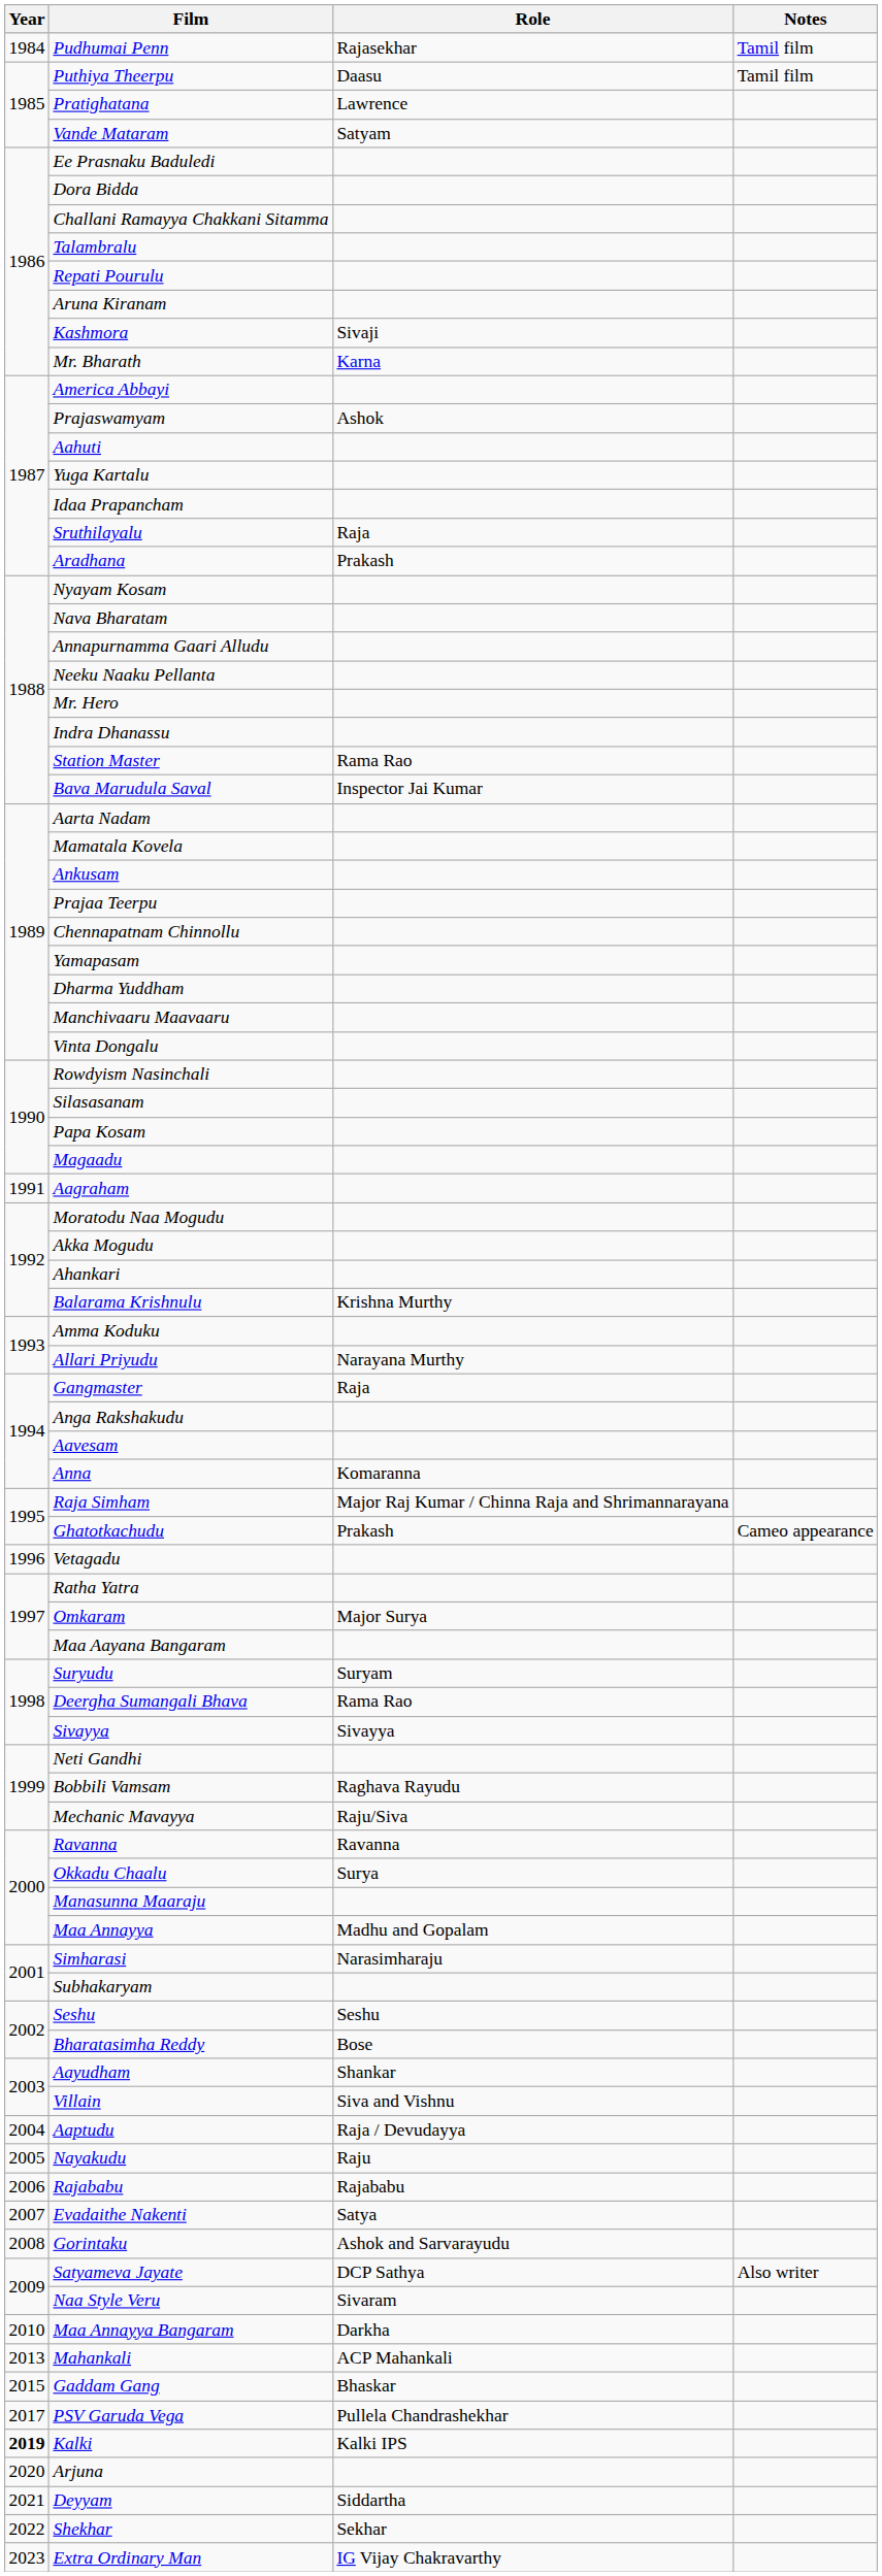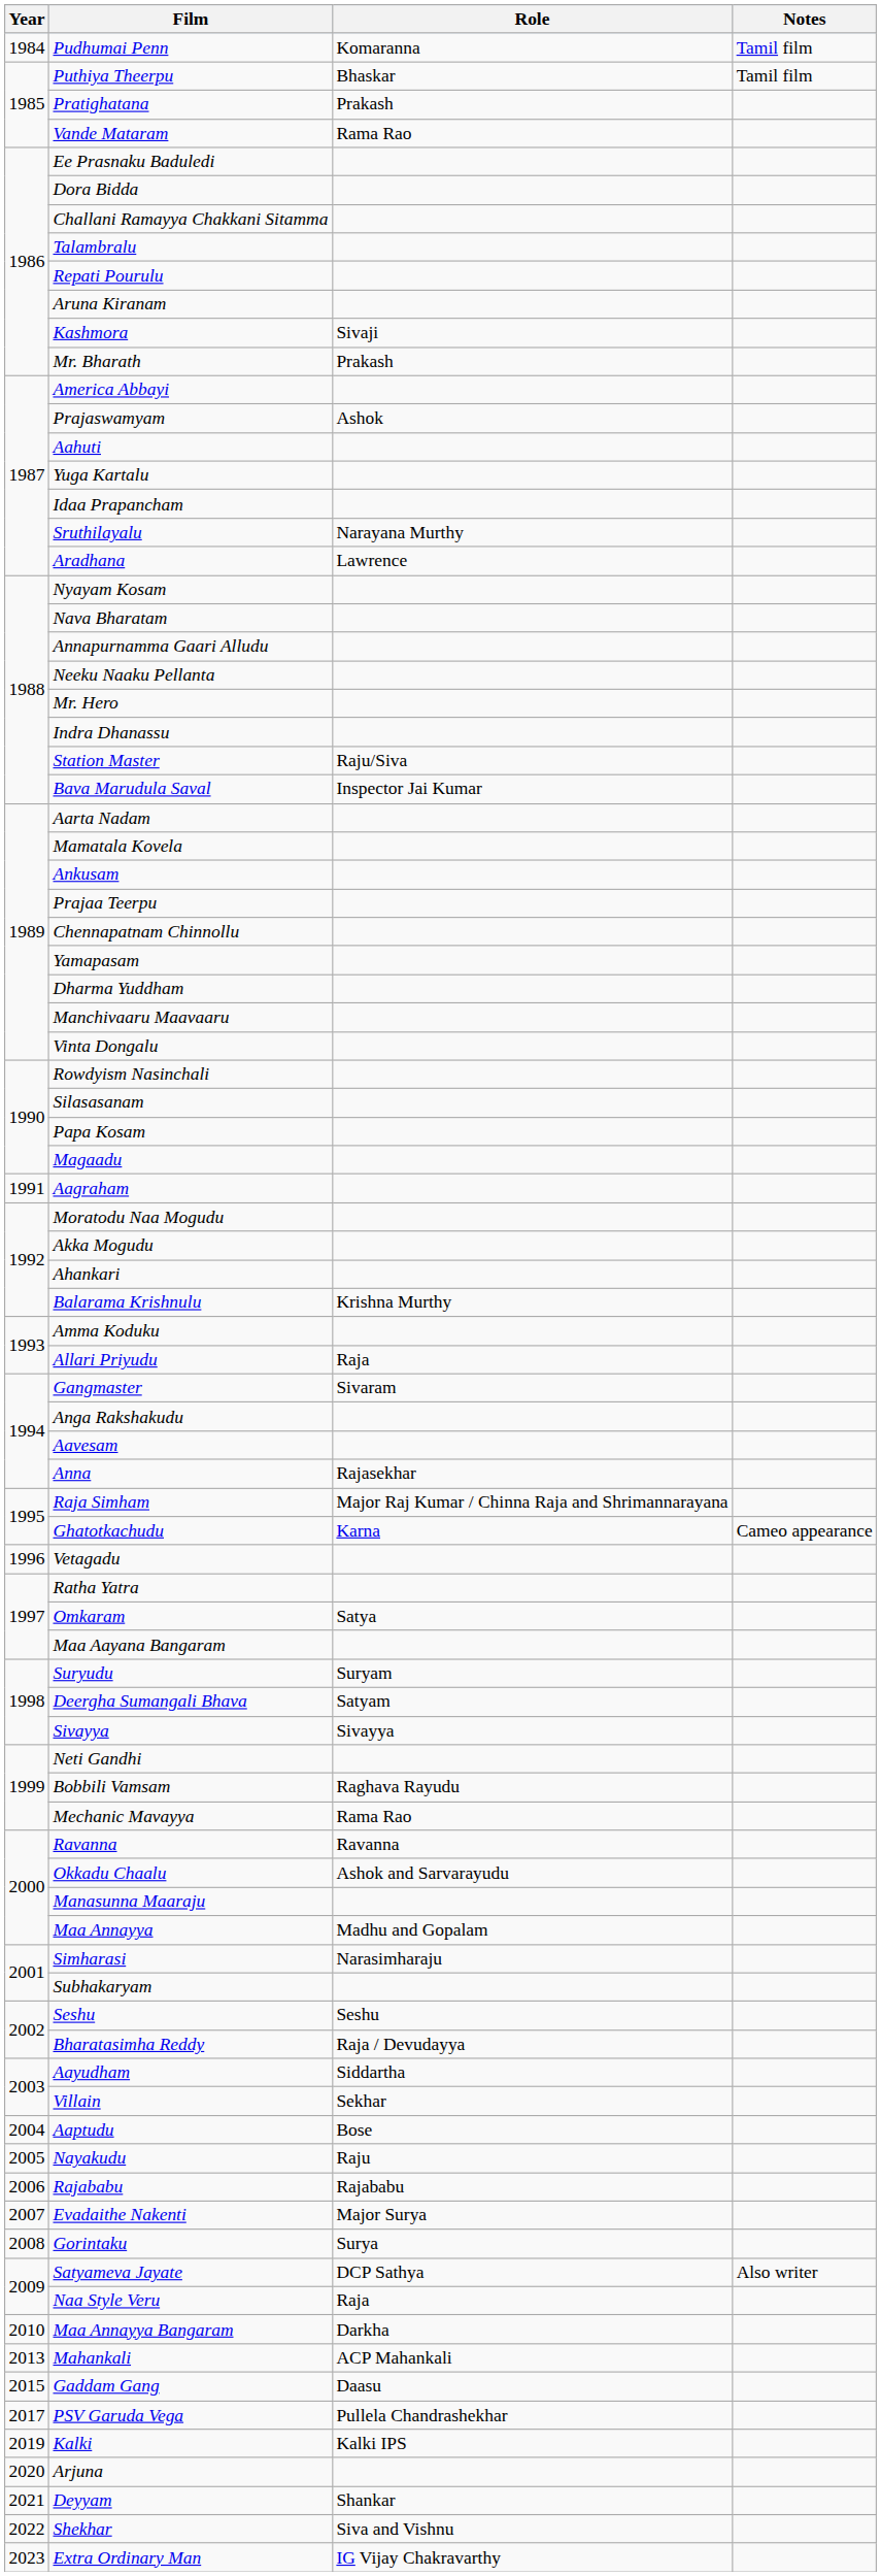Pudhumai Penn | Role: Rajasekhar -> Komaranna
Puthiya Theerpu | Role: Daasu -> Bhaskar
Pratighatana | Role: Lawrence -> Prakash
Vande Mataram | Role: Satyam -> Rama Rao
Mr. Bharath | Role: Karna -> Prakash
Sruthilayalu | Role: Raja -> Narayana Murthy
Aradhana | Role: Prakash -> Lawrence
Station Master | Role: Rama Rao -> Raju/Siva
Allari Priyudu | Role: Narayana Murthy -> Raja
Gangmaster | Role: Raja -> Sivaram
Anna | Role: Komaranna -> Rajasekhar
Ghatotkachudu | Role: Prakash -> Karna
Omkaram | Role: Major Surya -> Satya
Deergha Sumangali Bhava | Role: Rama Rao -> Satyam
Mechanic Mavayya | Role: Raju/Siva -> Rama Rao
Okkadu Chaalu | Role: Surya -> Ashok and Sarvarayudu
Bharatasimha Reddy | Role: Bose -> Raja / Devudayya
Aayudham | Role: Shankar -> Siddartha
Villain | Role: Siva and Vishnu -> Sekhar
Aaptudu | Role: Raja / Devudayya -> Bose
Evadaithe Nakenti | Role: Satya -> Major Surya
Gorintaku | Role: Ashok and Sarvarayudu -> Surya
Naa Style Veru | Role: Sivaram -> Raja
Gaddam Gang | Role: Bhaskar -> Daasu
Kalki | Year: bold -> normal
Deyyam | Role: Siddartha -> Shankar
Shekhar | Role: Sekhar -> Siva and Vishnu
